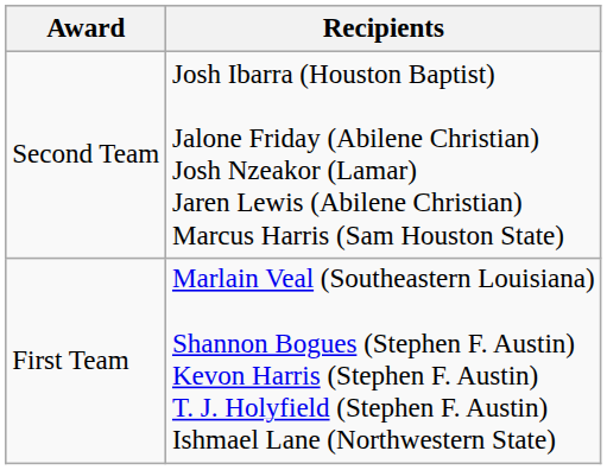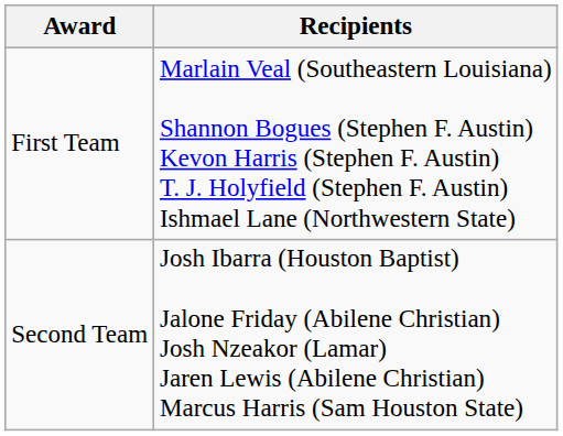rows swapped: First Team <-> Second Team
